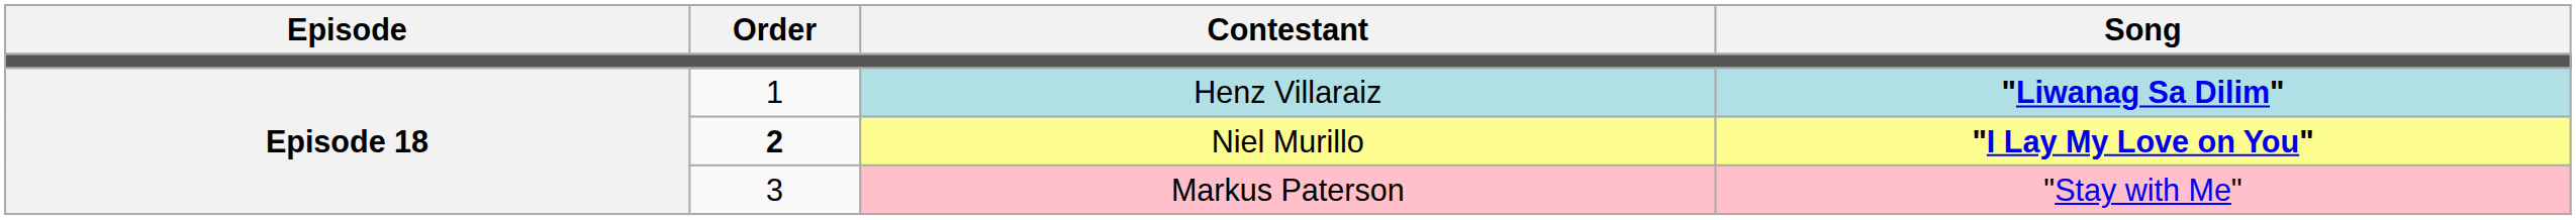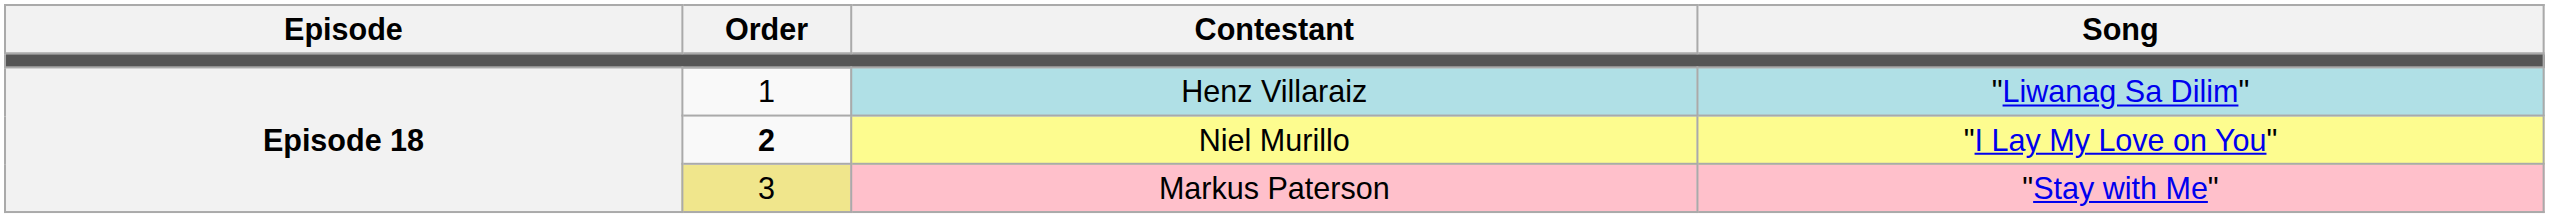Henz Villaraiz | Song: bold -> normal
Niel Murillo | Song: bold -> normal
Markus Paterson | Order: no background -> khaki background
